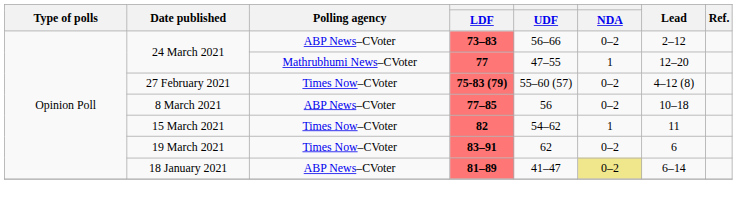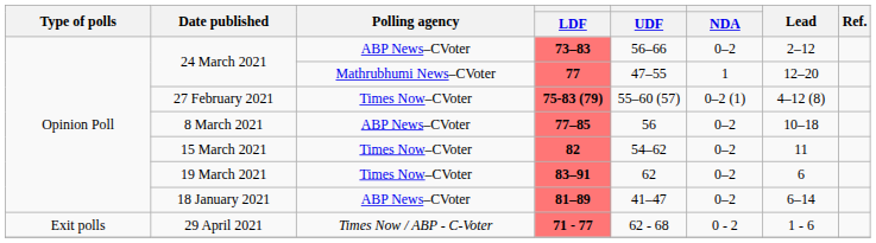75-83 (79) | NDA: 0–2 -> 0–2 (1)
82 | NDA: 1 -> 0–2
81–89 | NDA: khaki background -> no background
+ row: Exit polls | 29 April 2021 | Times Now / ABP - C-Voter | 71 - 77 | 62 - 68 | 0 - 2 | 1 - 6
